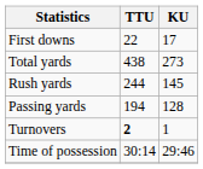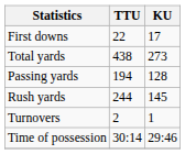rows swapped: Rush yards <-> Passing yards
Turnovers | TTU: bold -> normal
